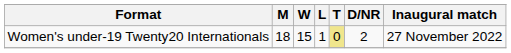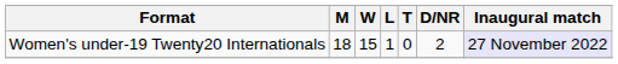Women's under-19 Twenty20 Internationals | T: khaki background -> no background
Women's under-19 Twenty20 Internationals | Inaugural match: no background -> lavender background
